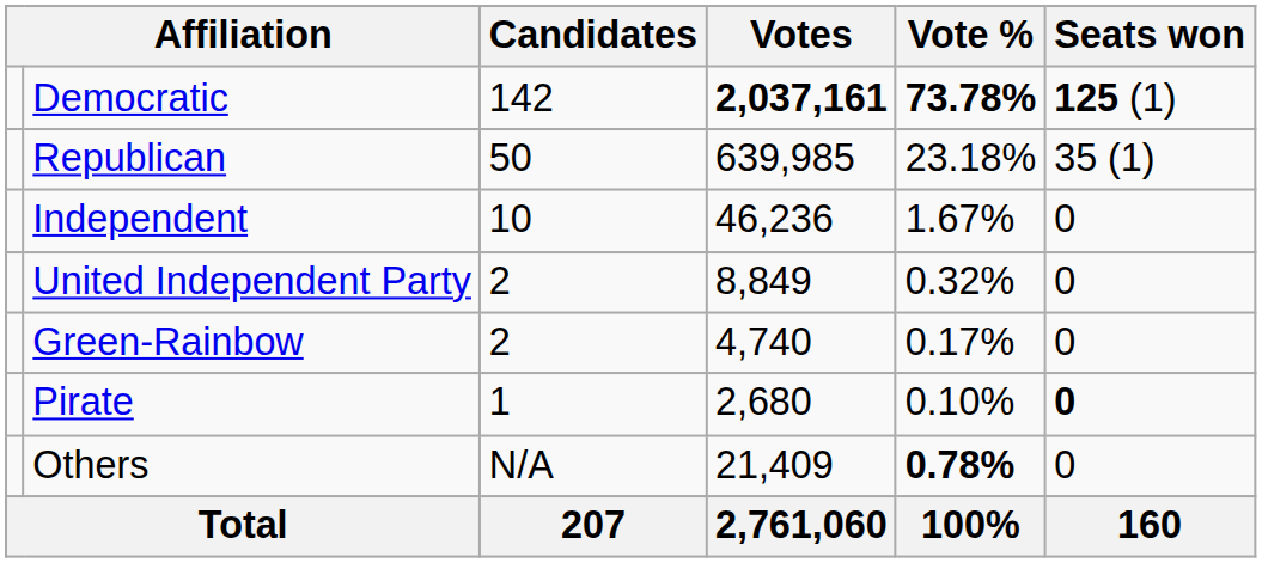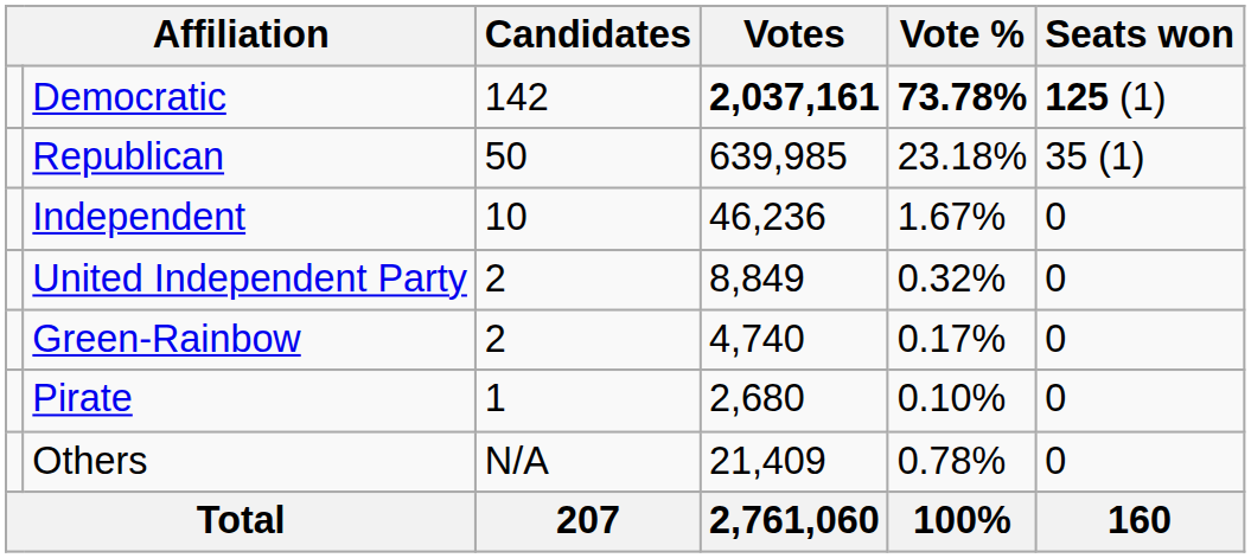Pirate | Seats won: bold -> normal
Others | Vote %: bold -> normal
